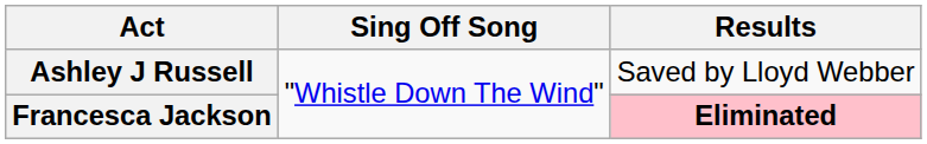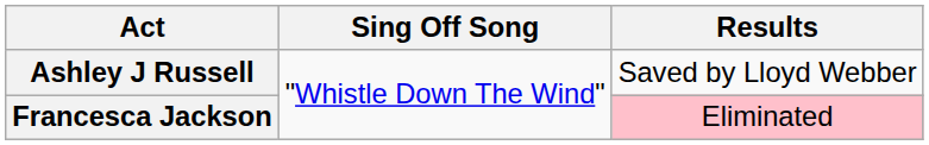Francesca Jackson | Results: bold -> normal
